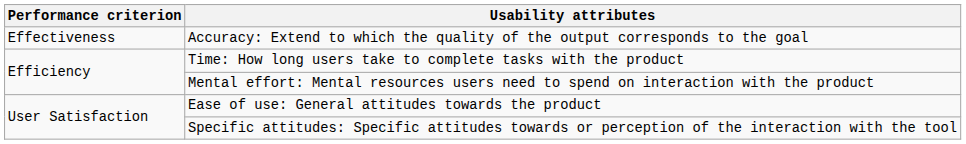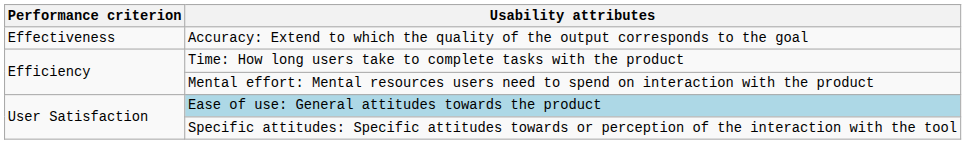Ease of use: General attitudes towards the product | Usability attributes: no background -> lightblue background
